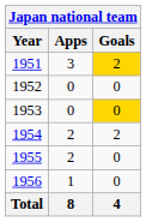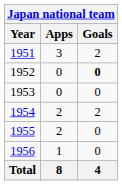1951 | Goals: gold background -> no background
1952 | Goals: normal -> bold
1953 | Goals: gold background -> no background
